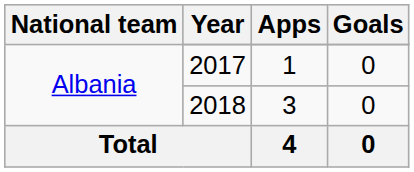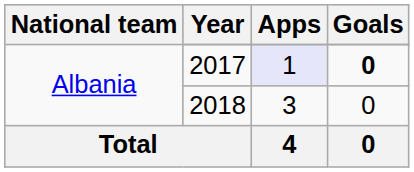2017 | Apps: no background -> lavender background
2017 | Goals: normal -> bold
